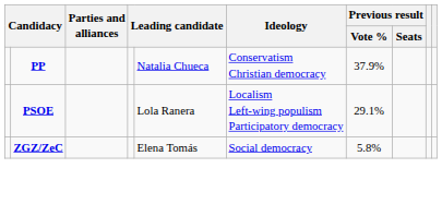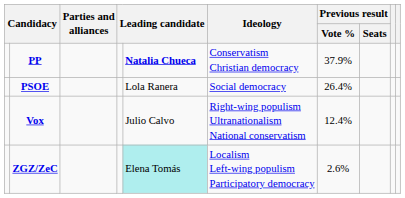PP | column 5: normal -> bold
PSOE | Ideology: Localism Left-wing populism Participatory democracy -> Social democracy
PSOE | Previous result / Vote %: 29.1% -> 26.4%
+ row: Vox | Julio Calvo | Right-wing populism Ultranationalism National conservatism | 12.4%
ZGZ/ZeC | column 5: no background -> paleturquoise background
ZGZ/ZeC | Ideology: Social democracy -> Localism Left-wing populism Participatory democracy
ZGZ/ZeC | Previous result / Vote %: 5.8% -> 2.6%
